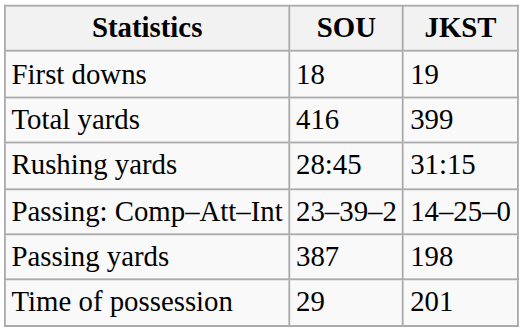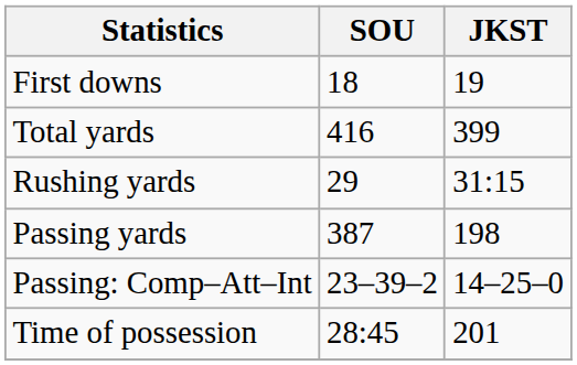Rushing yards | SOU: 28:45 -> 29
rows swapped: Passing yards <-> Passing: Comp–Att–Int
Time of possession | SOU: 29 -> 28:45
